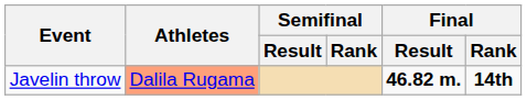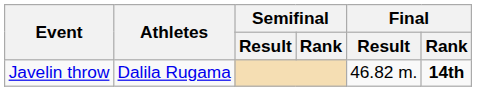Javelin throw | Athletes: lightsalmon background -> no background
Javelin throw | Final / Result: bold -> normal
